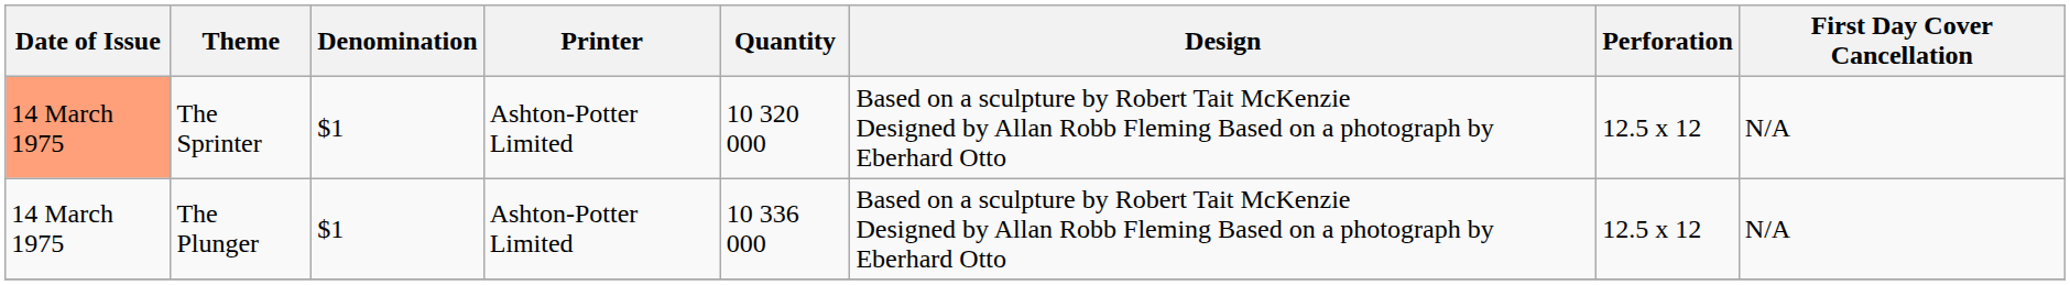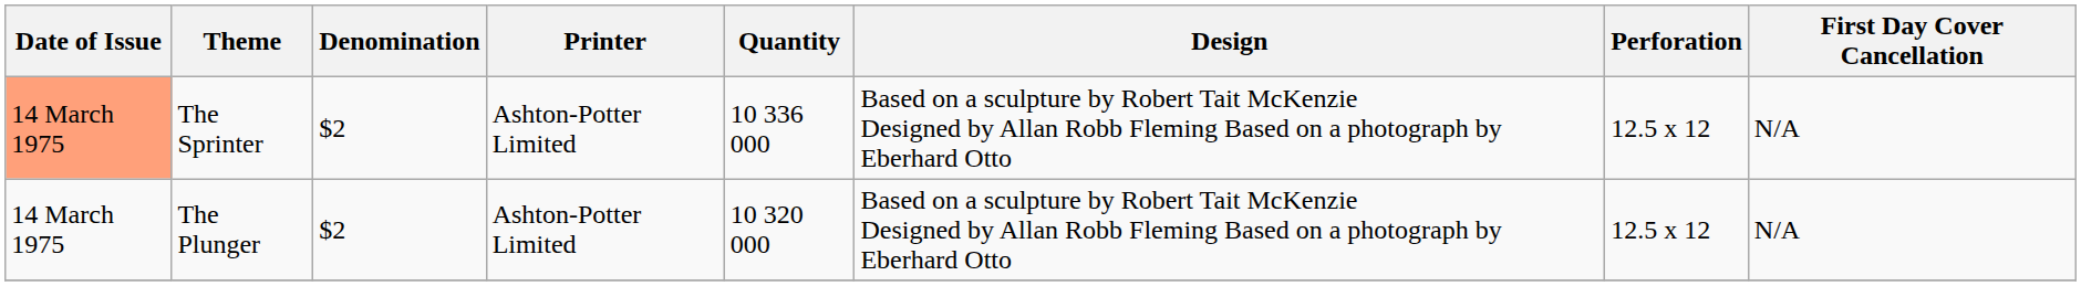The Sprinter | Denomination: $1 -> $2
The Sprinter | Quantity: 10 320 000 -> 10 336 000
The Plunger | Denomination: $1 -> $2
The Plunger | Quantity: 10 336 000 -> 10 320 000
